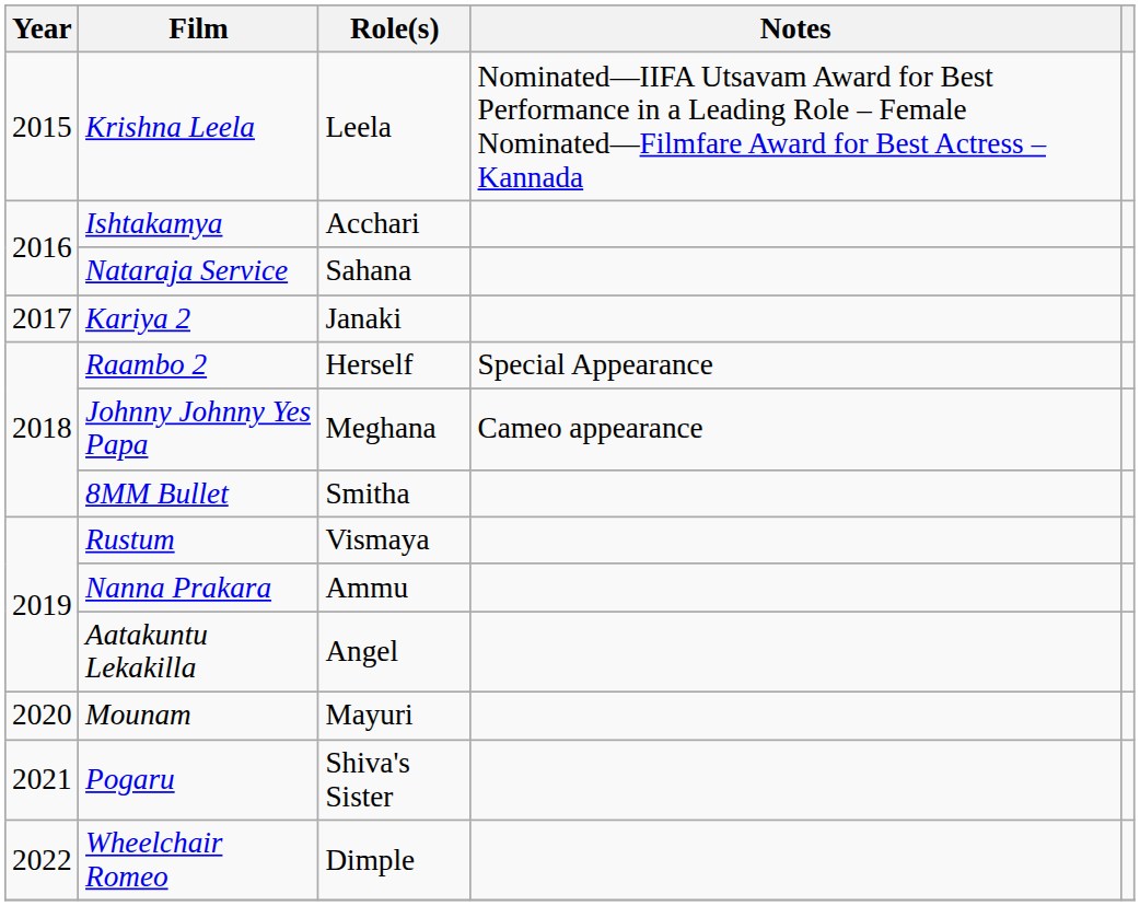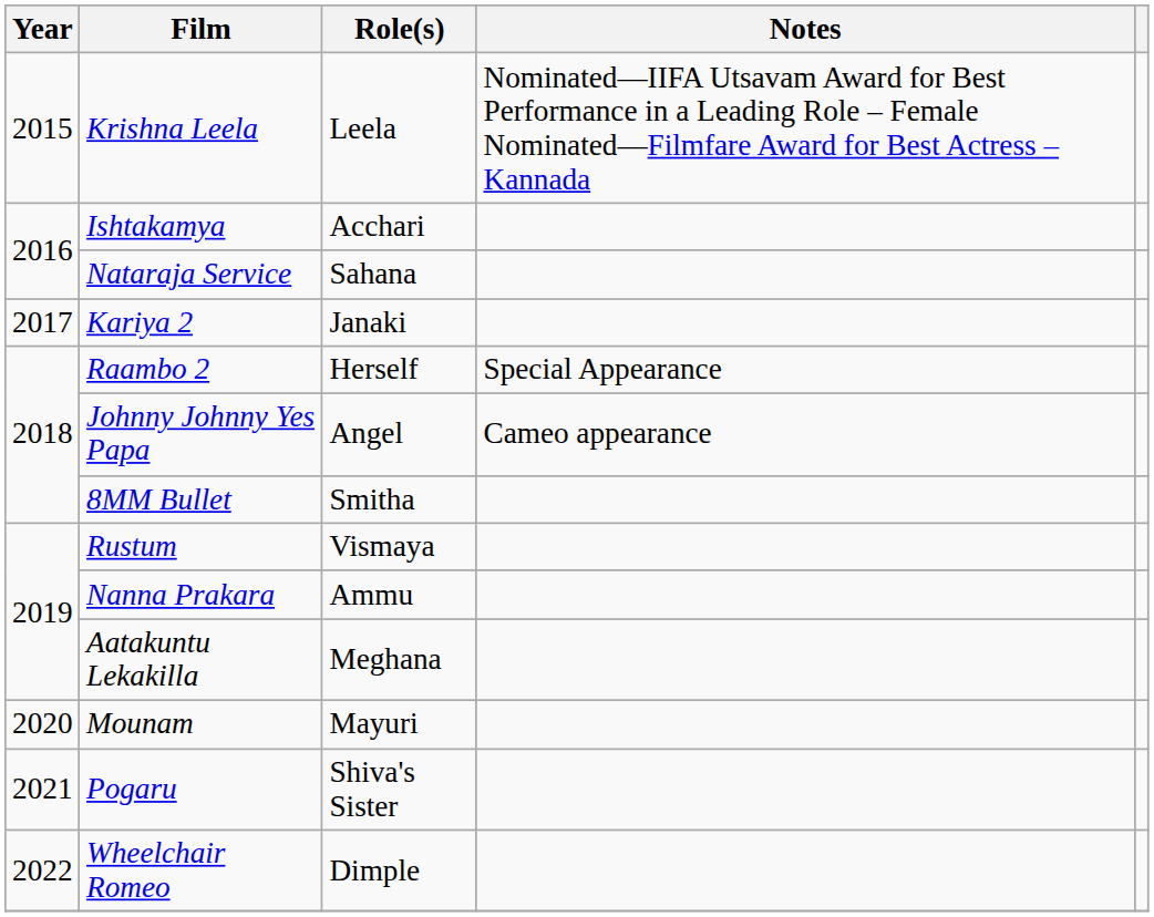Johnny Johnny Yes Papa | Role(s): Meghana -> Angel
Aatakuntu Lekakilla | Role(s): Angel -> Meghana
